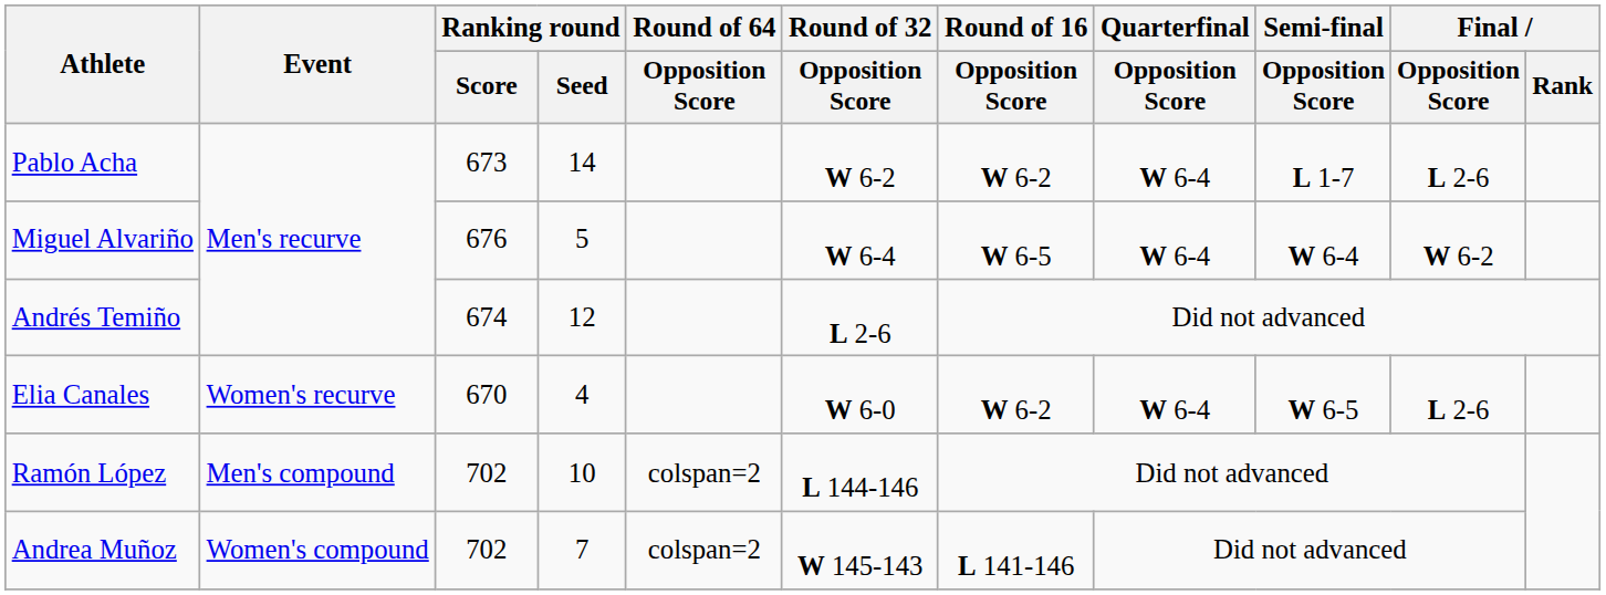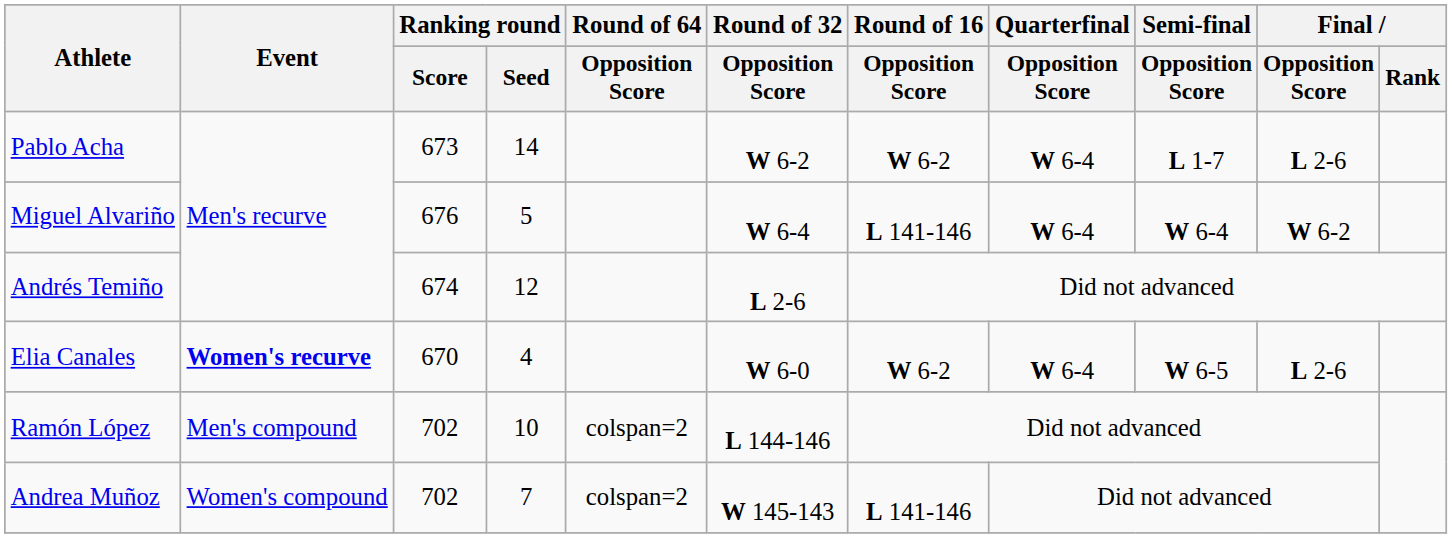Miguel Alvariño | Round of 16 / Opposition Score: W 6-5 -> L 141-146
Elia Canales | Event: normal -> bold
